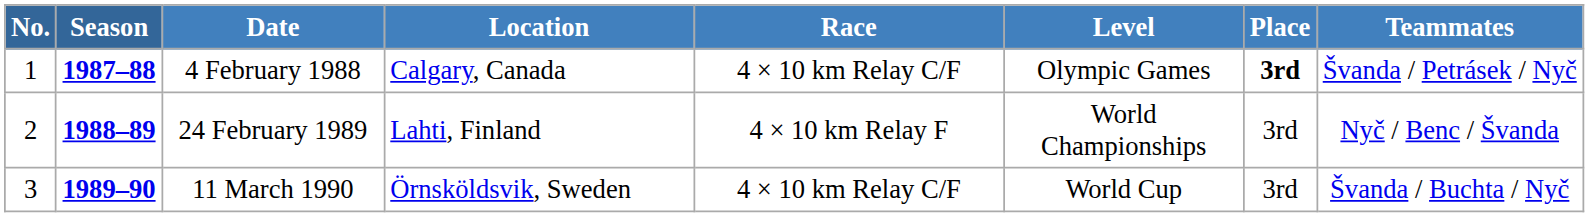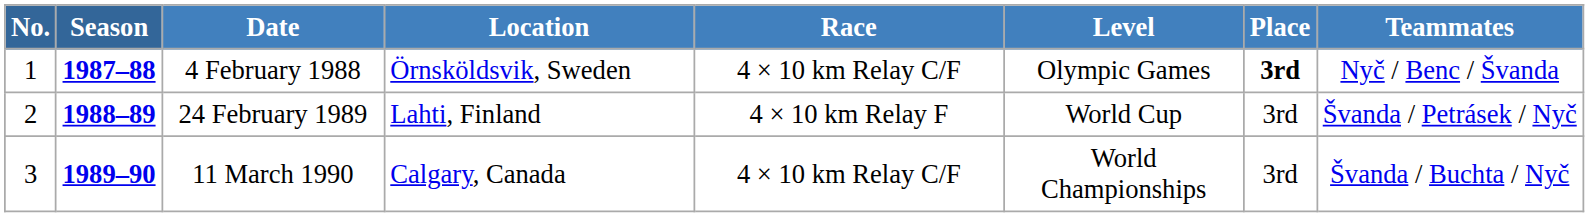4 February 1988 | Location: Calgary, Canada -> Örnsköldsvik, Sweden
4 February 1988 | Teammates: Švanda / Petrásek / Nyč -> Nyč / Benc / Švanda
24 February 1989 | Level: World Championships -> World Cup
24 February 1989 | Teammates: Nyč / Benc / Švanda -> Švanda / Petrásek / Nyč
11 March 1990 | Location: Örnsköldsvik, Sweden -> Calgary, Canada
11 March 1990 | Level: World Cup -> World Championships
